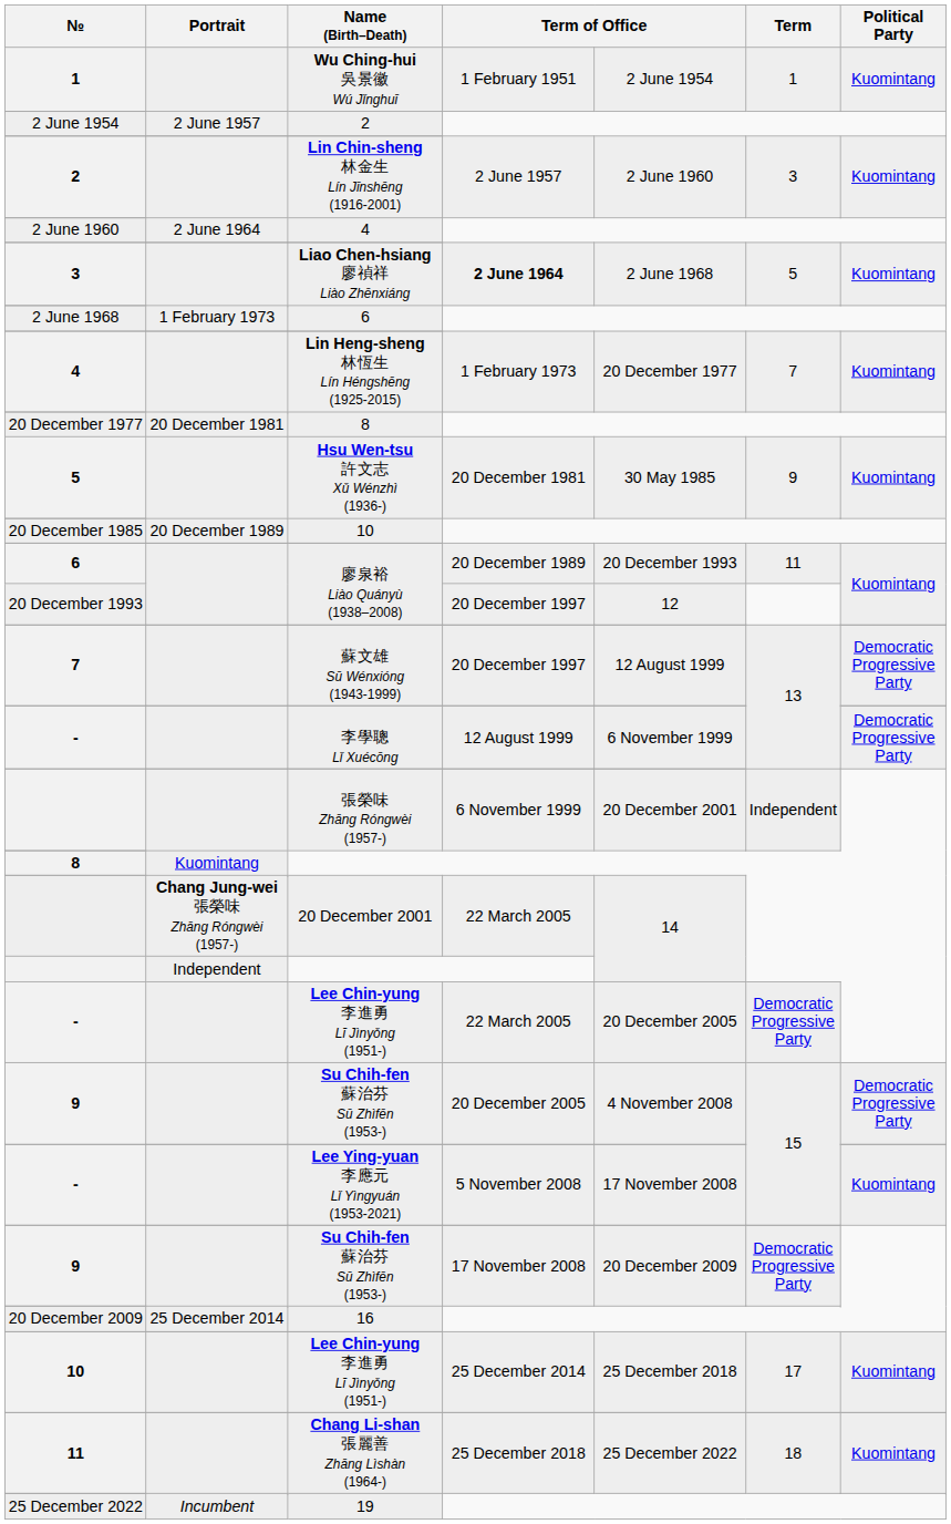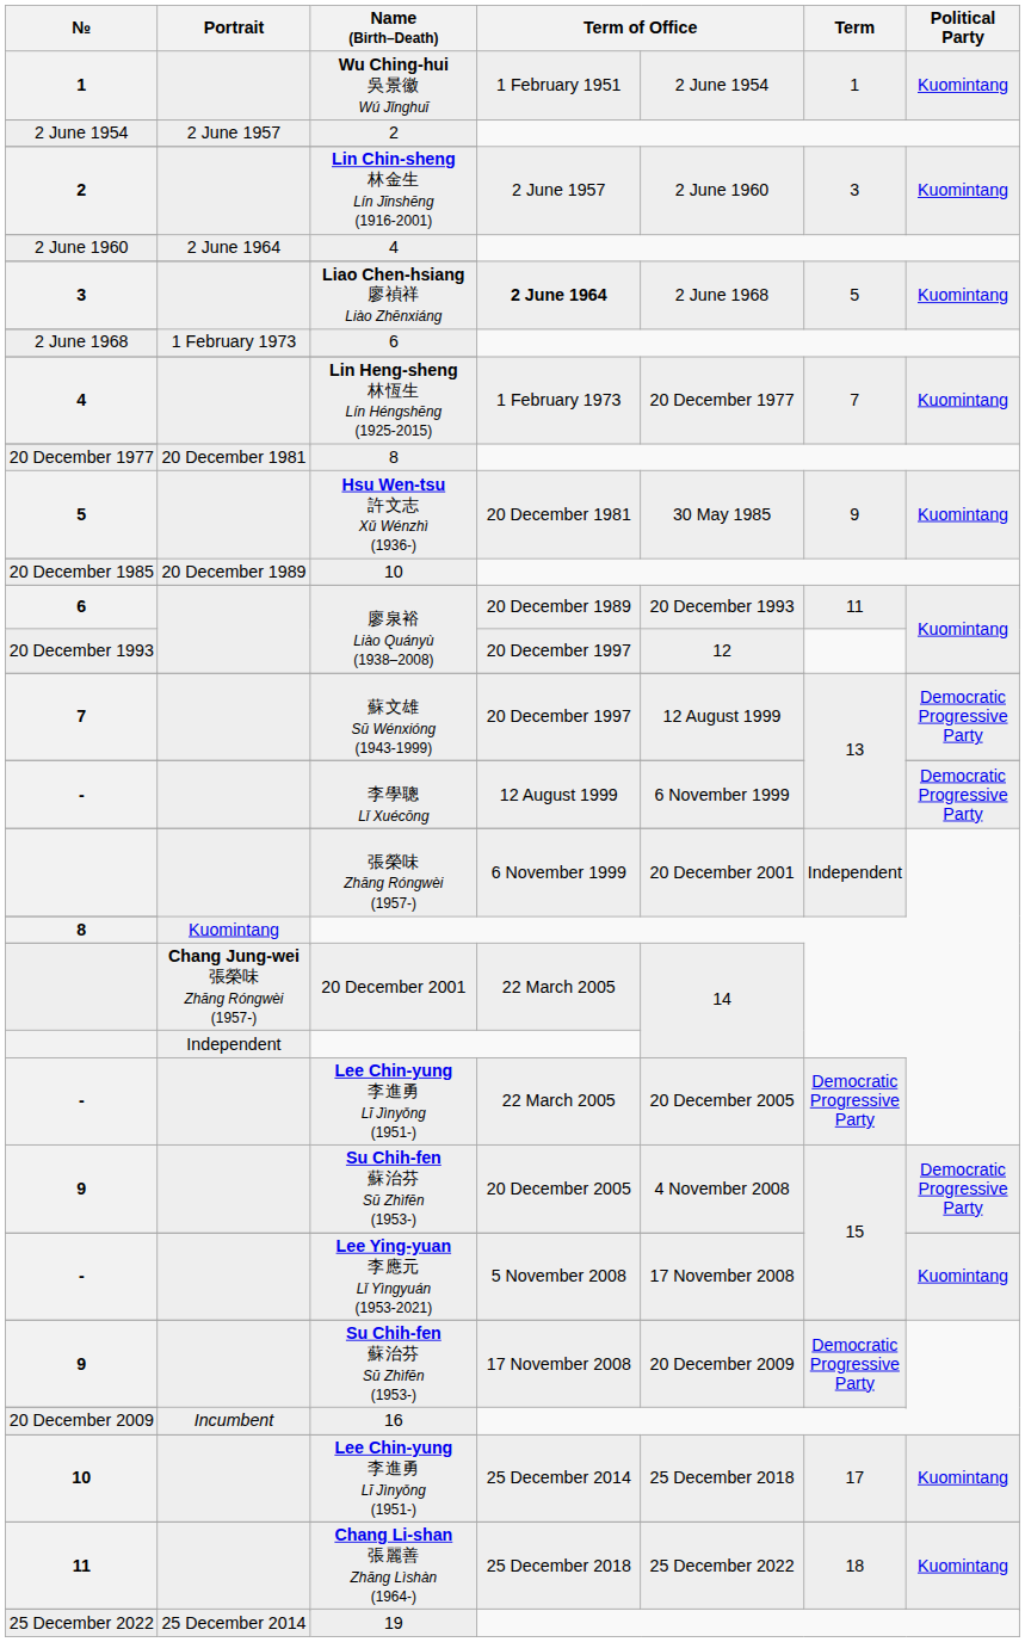16 | Portrait: 25 December 2014 -> Incumbent
19 | Portrait: Incumbent -> 25 December 2014
